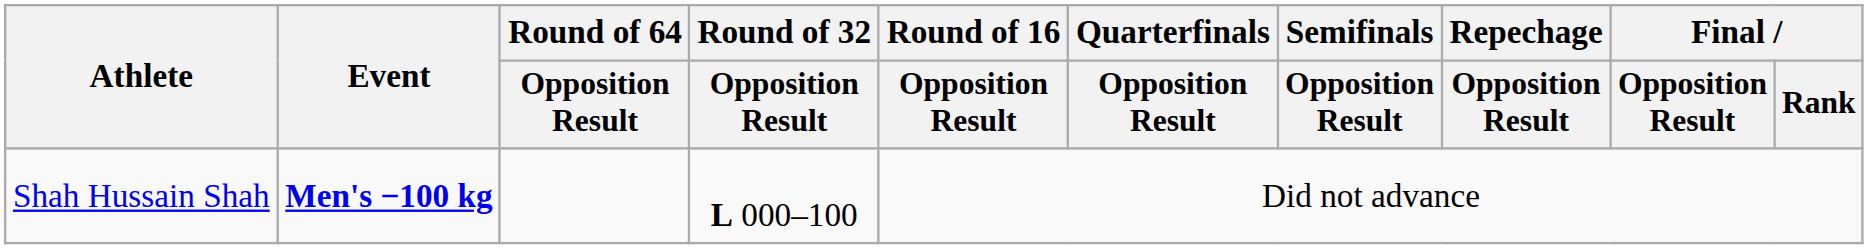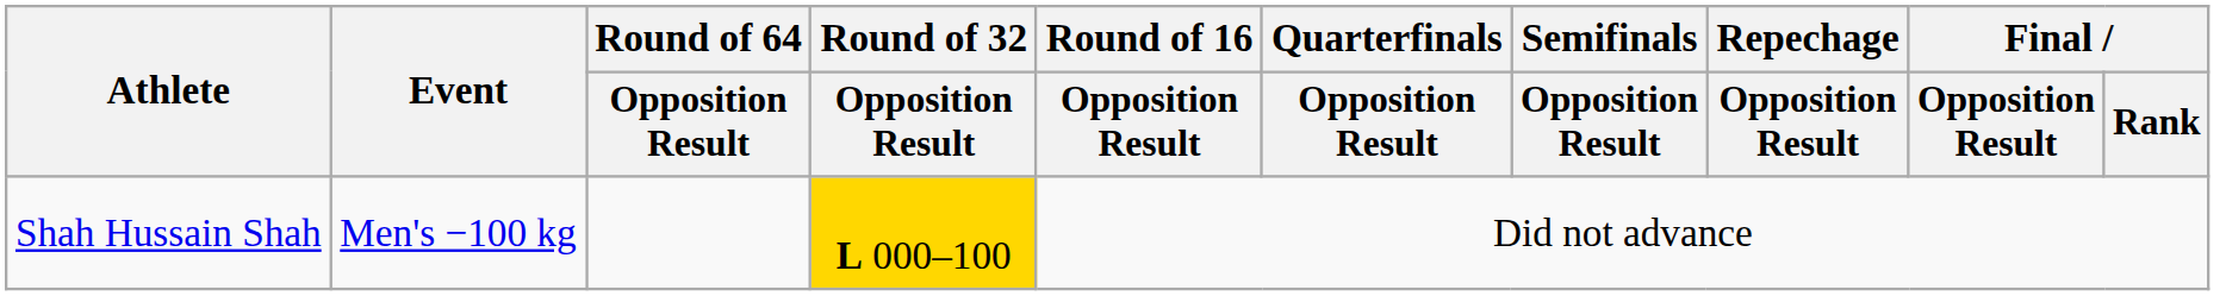Shah Hussain Shah | Event: bold -> normal
Shah Hussain Shah | Round of 32 / Opposition Result: no background -> gold background
